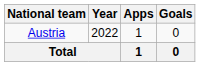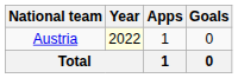Austria | Year: no background -> lightyellow background
